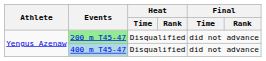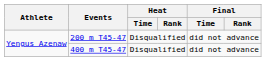200 m T45-47 | Events: lightgreen background -> no background
400 m T45-47 | Events: lightblue background -> no background
